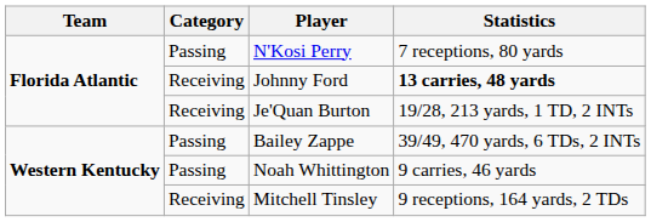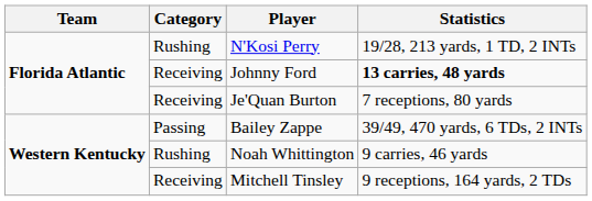N'Kosi Perry | Category: Passing -> Rushing
N'Kosi Perry | Statistics: 7 receptions, 80 yards -> 19/28, 213 yards, 1 TD, 2 INTs
Je'Quan Burton | Statistics: 19/28, 213 yards, 1 TD, 2 INTs -> 7 receptions, 80 yards
Noah Whittington | Category: Passing -> Rushing
